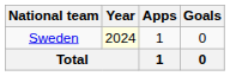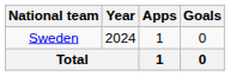Sweden | Year: lightyellow background -> no background
